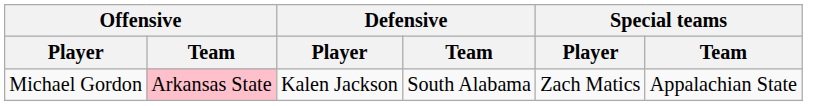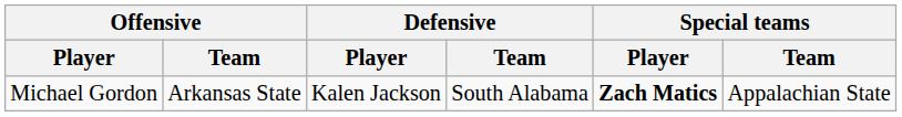Michael Gordon | Offensive / Team: pink background -> no background
Michael Gordon | Special teams / Player: normal -> bold
